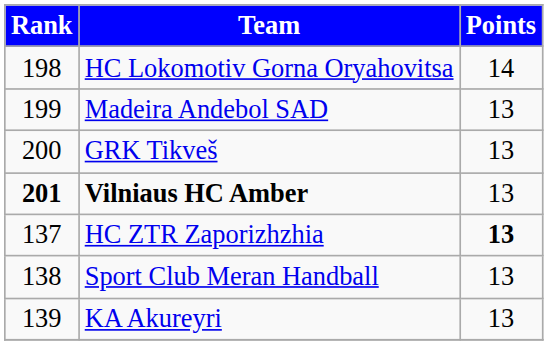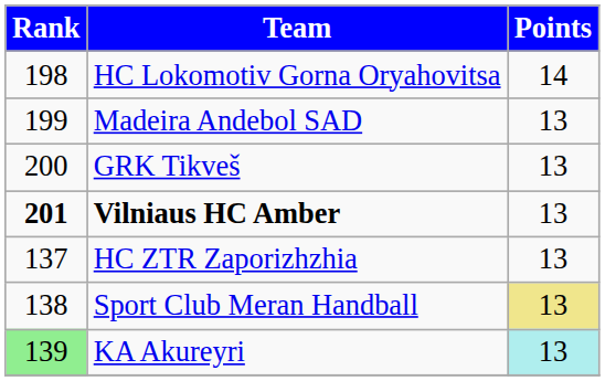HC ZTR Zaporizhzhia | Points: bold -> normal
Sport Club Meran Handball | Points: no background -> khaki background
KA Akureyri | Rank: no background -> lightgreen background
KA Akureyri | Points: no background -> paleturquoise background
